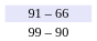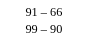91 – 66 | column 1: lavender background -> no background
